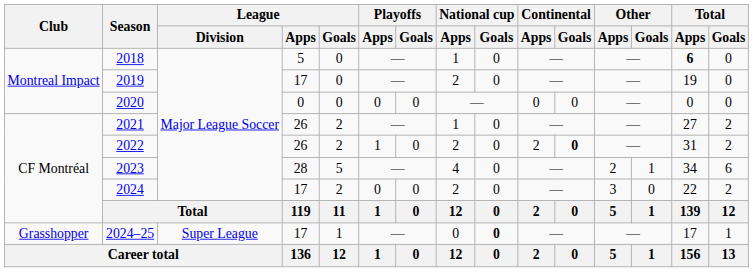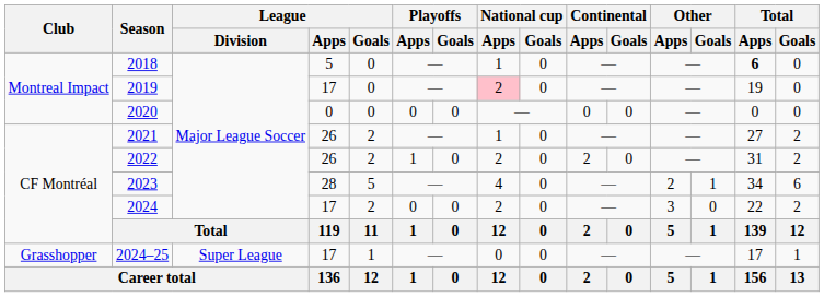2019 | National cup / Apps: no background -> pink background
2022 | Continental / Goals: bold -> normal
2024–25 | National cup / Goals: bold -> normal
